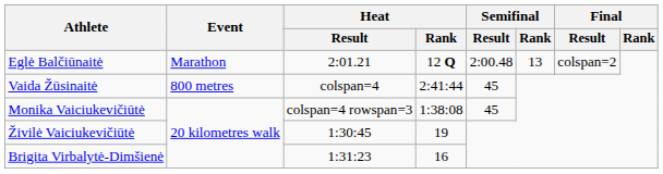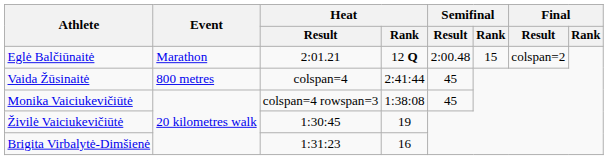Eglė Balčiūnaitė | Semifinal / Rank: 13 -> 15
